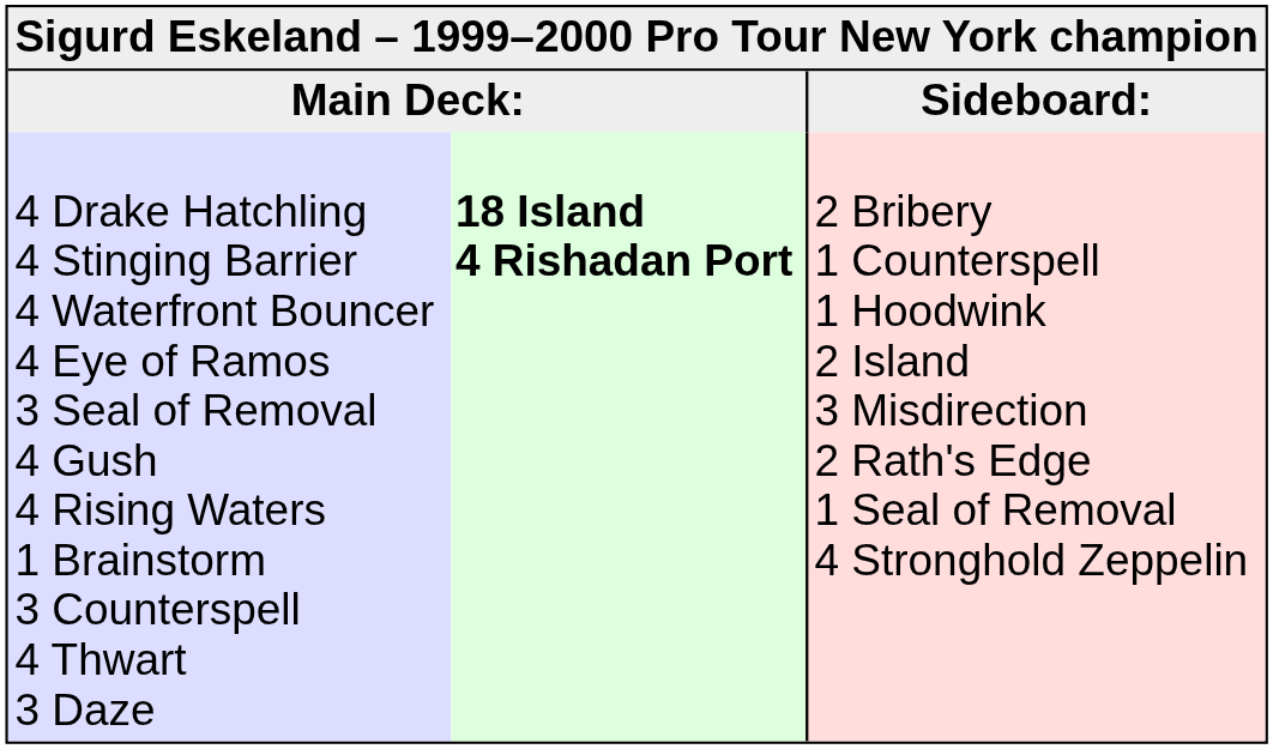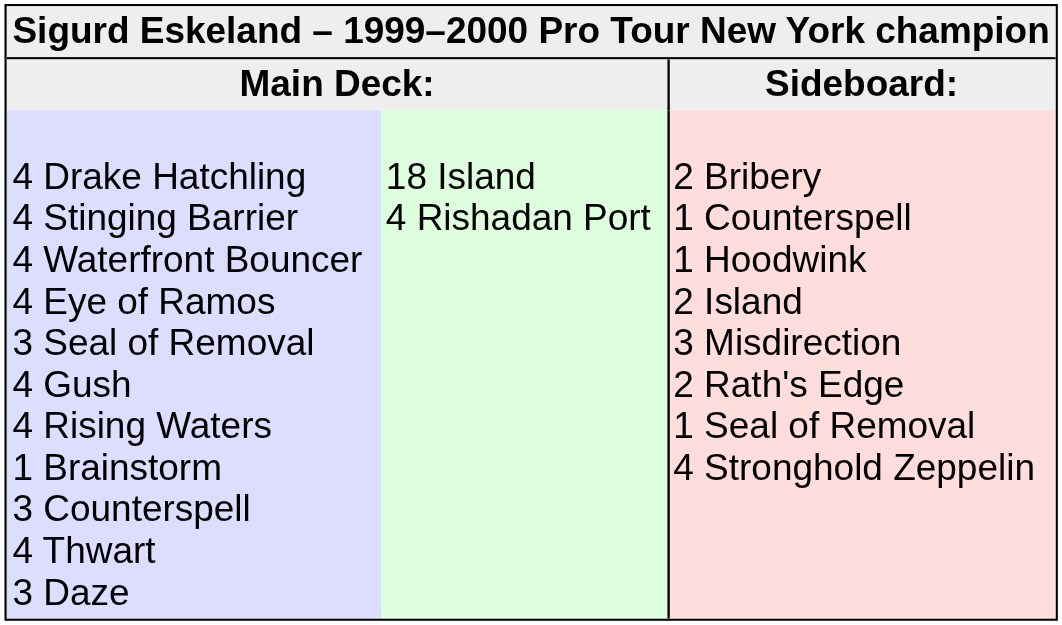row 3 | column 2: bold -> normal
